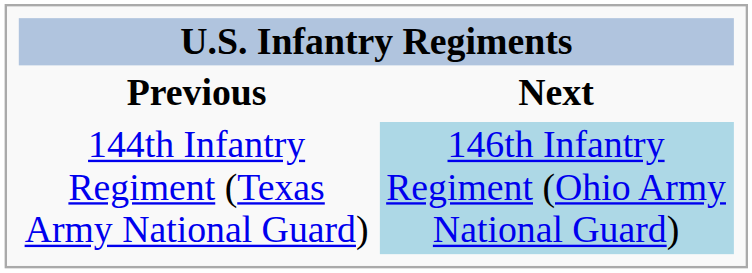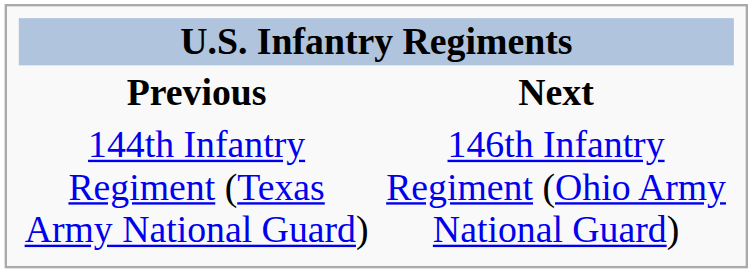144th Infantry Regiment (Texas Army National Guard) | Next: lightblue background -> no background
